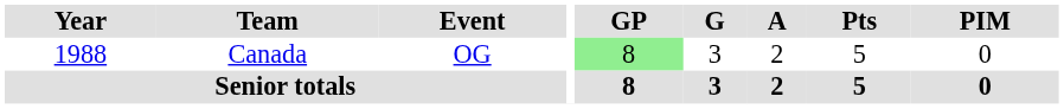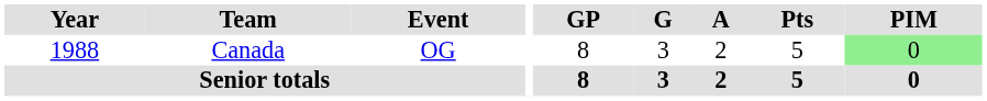Canada | GP: lightgreen background -> no background
Canada | PIM: no background -> lightgreen background
